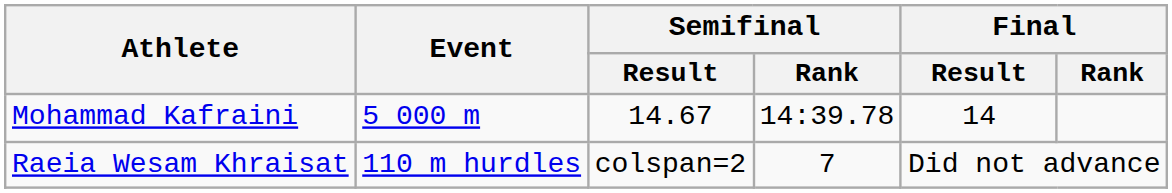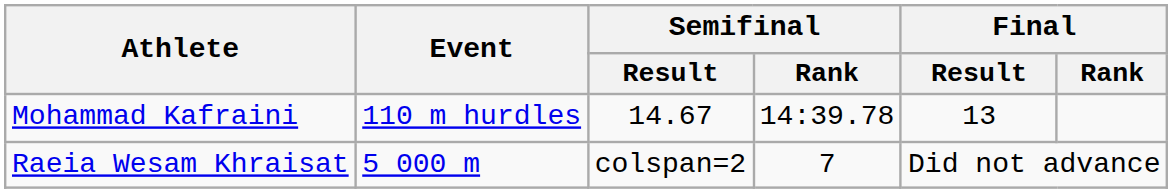Mohammad Kafraini | Event: 5 000 m -> 110 m hurdles
Mohammad Kafraini | Final / Result: 14 -> 13
Raeia Wesam Khraisat | Event: 110 m hurdles -> 5 000 m
